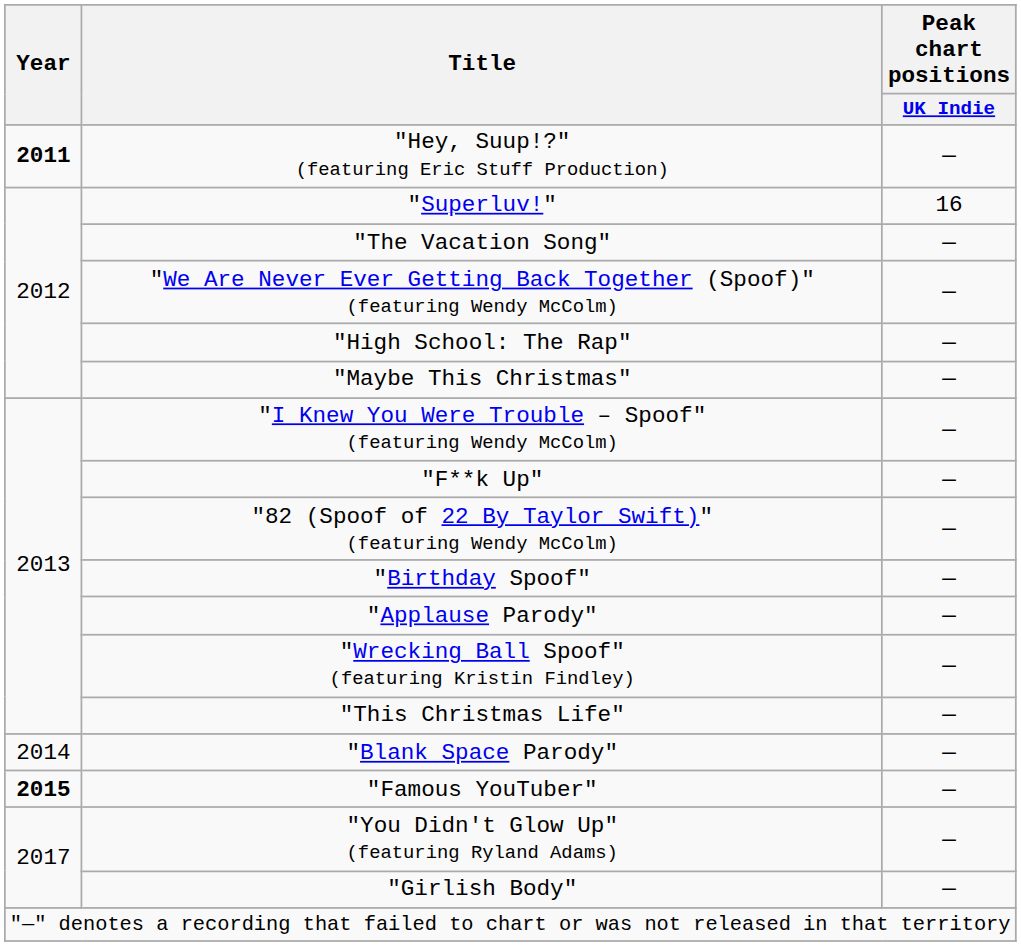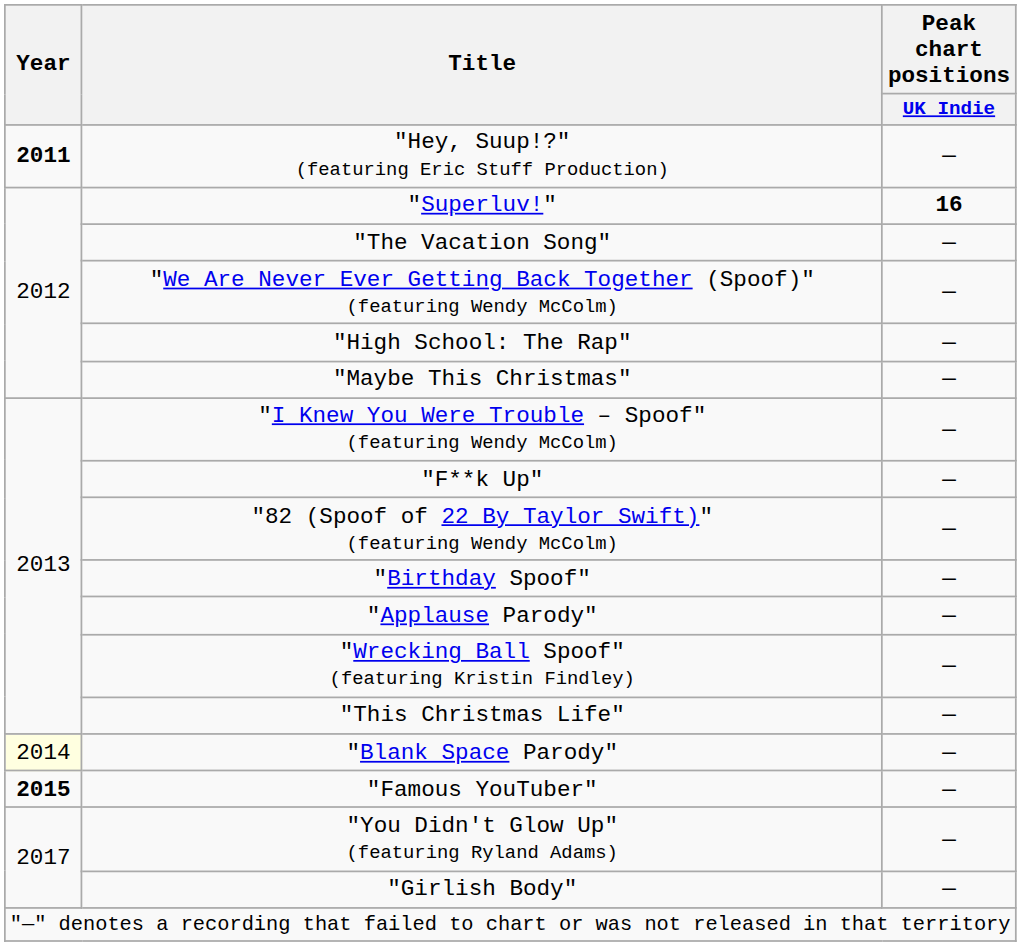"Superluv!" | Peak chart positions / UK Indie: normal -> bold
"Blank Space Parody" | Year: no background -> lightyellow background
